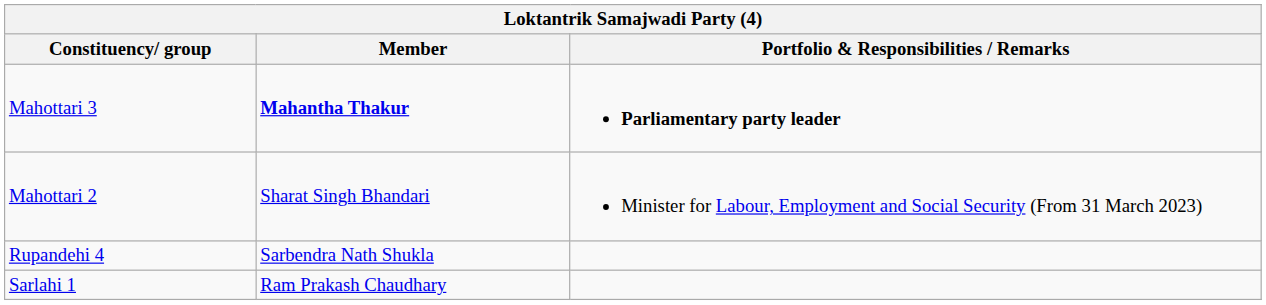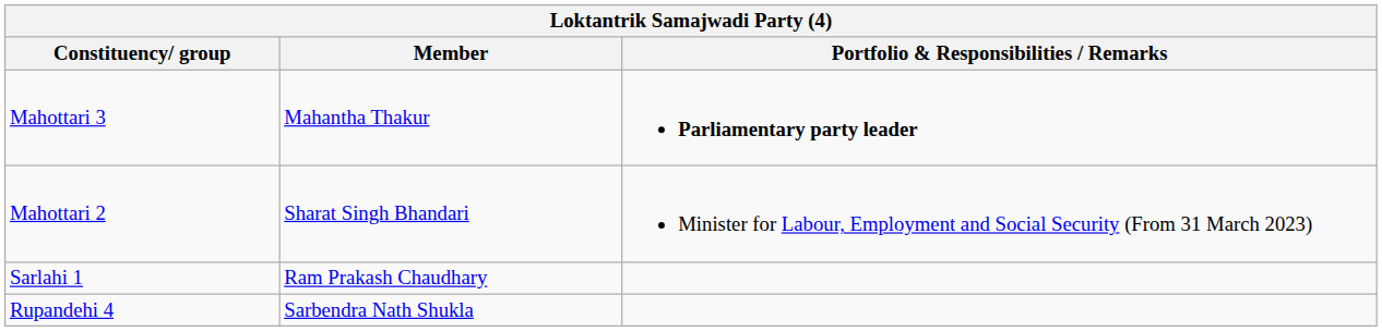Mahottari 3 | Member: bold -> normal
rows swapped: Rupandehi 4 <-> Sarlahi 1
